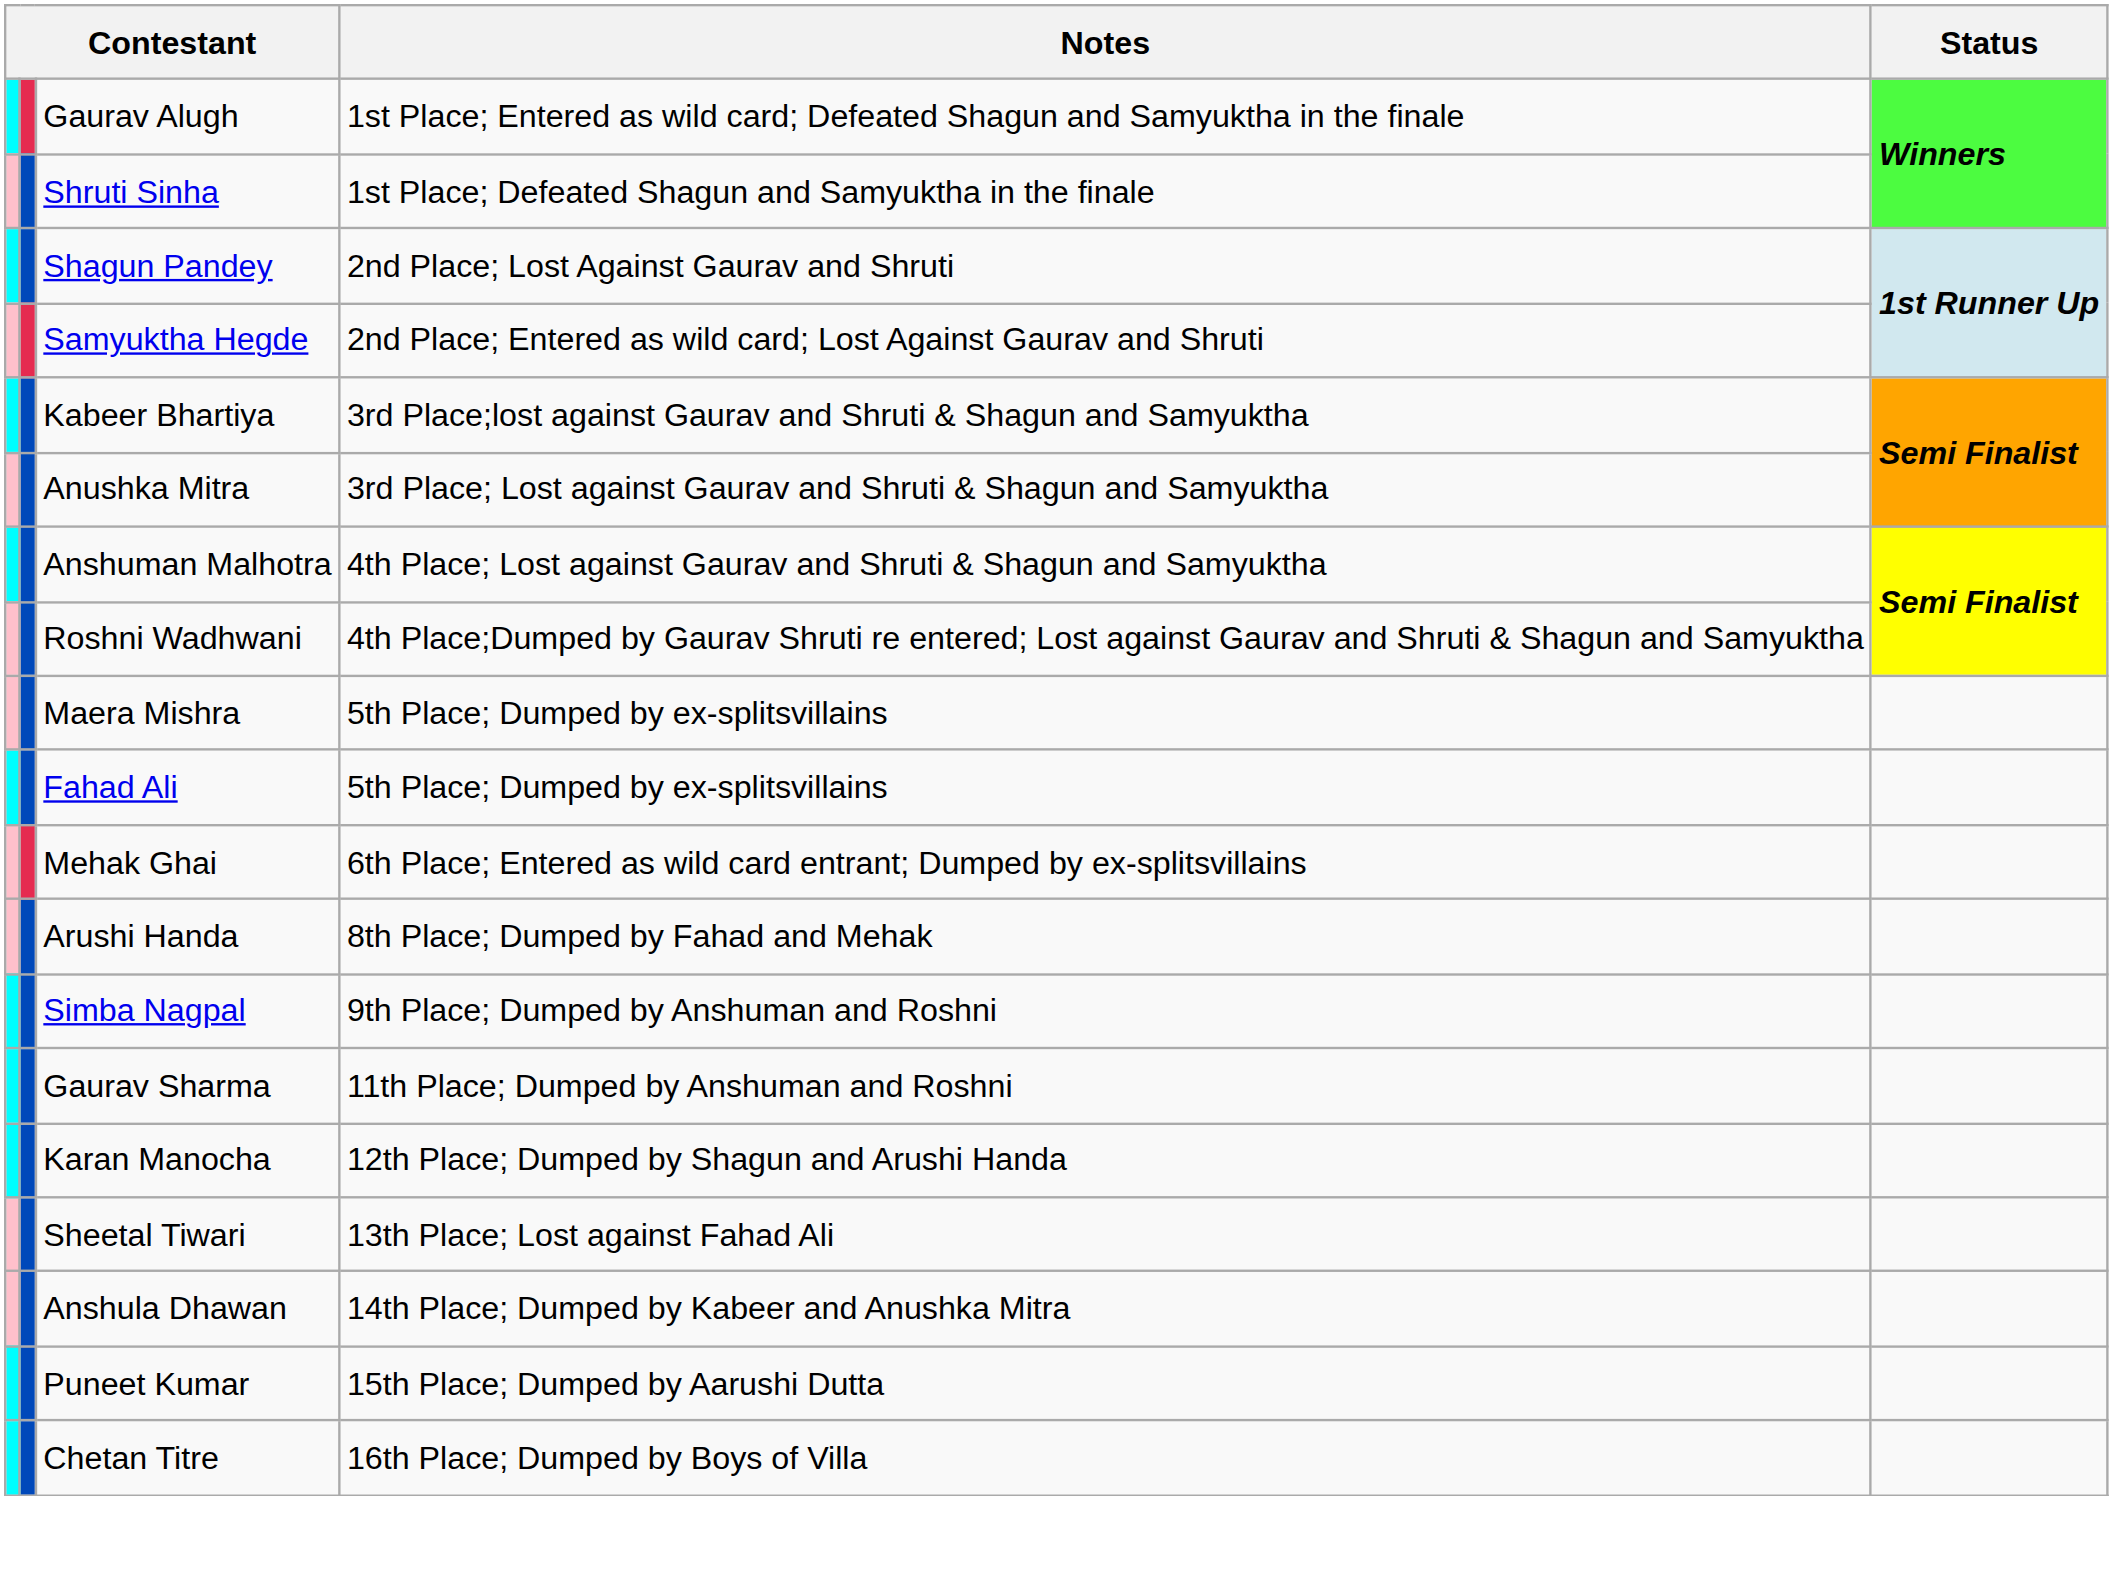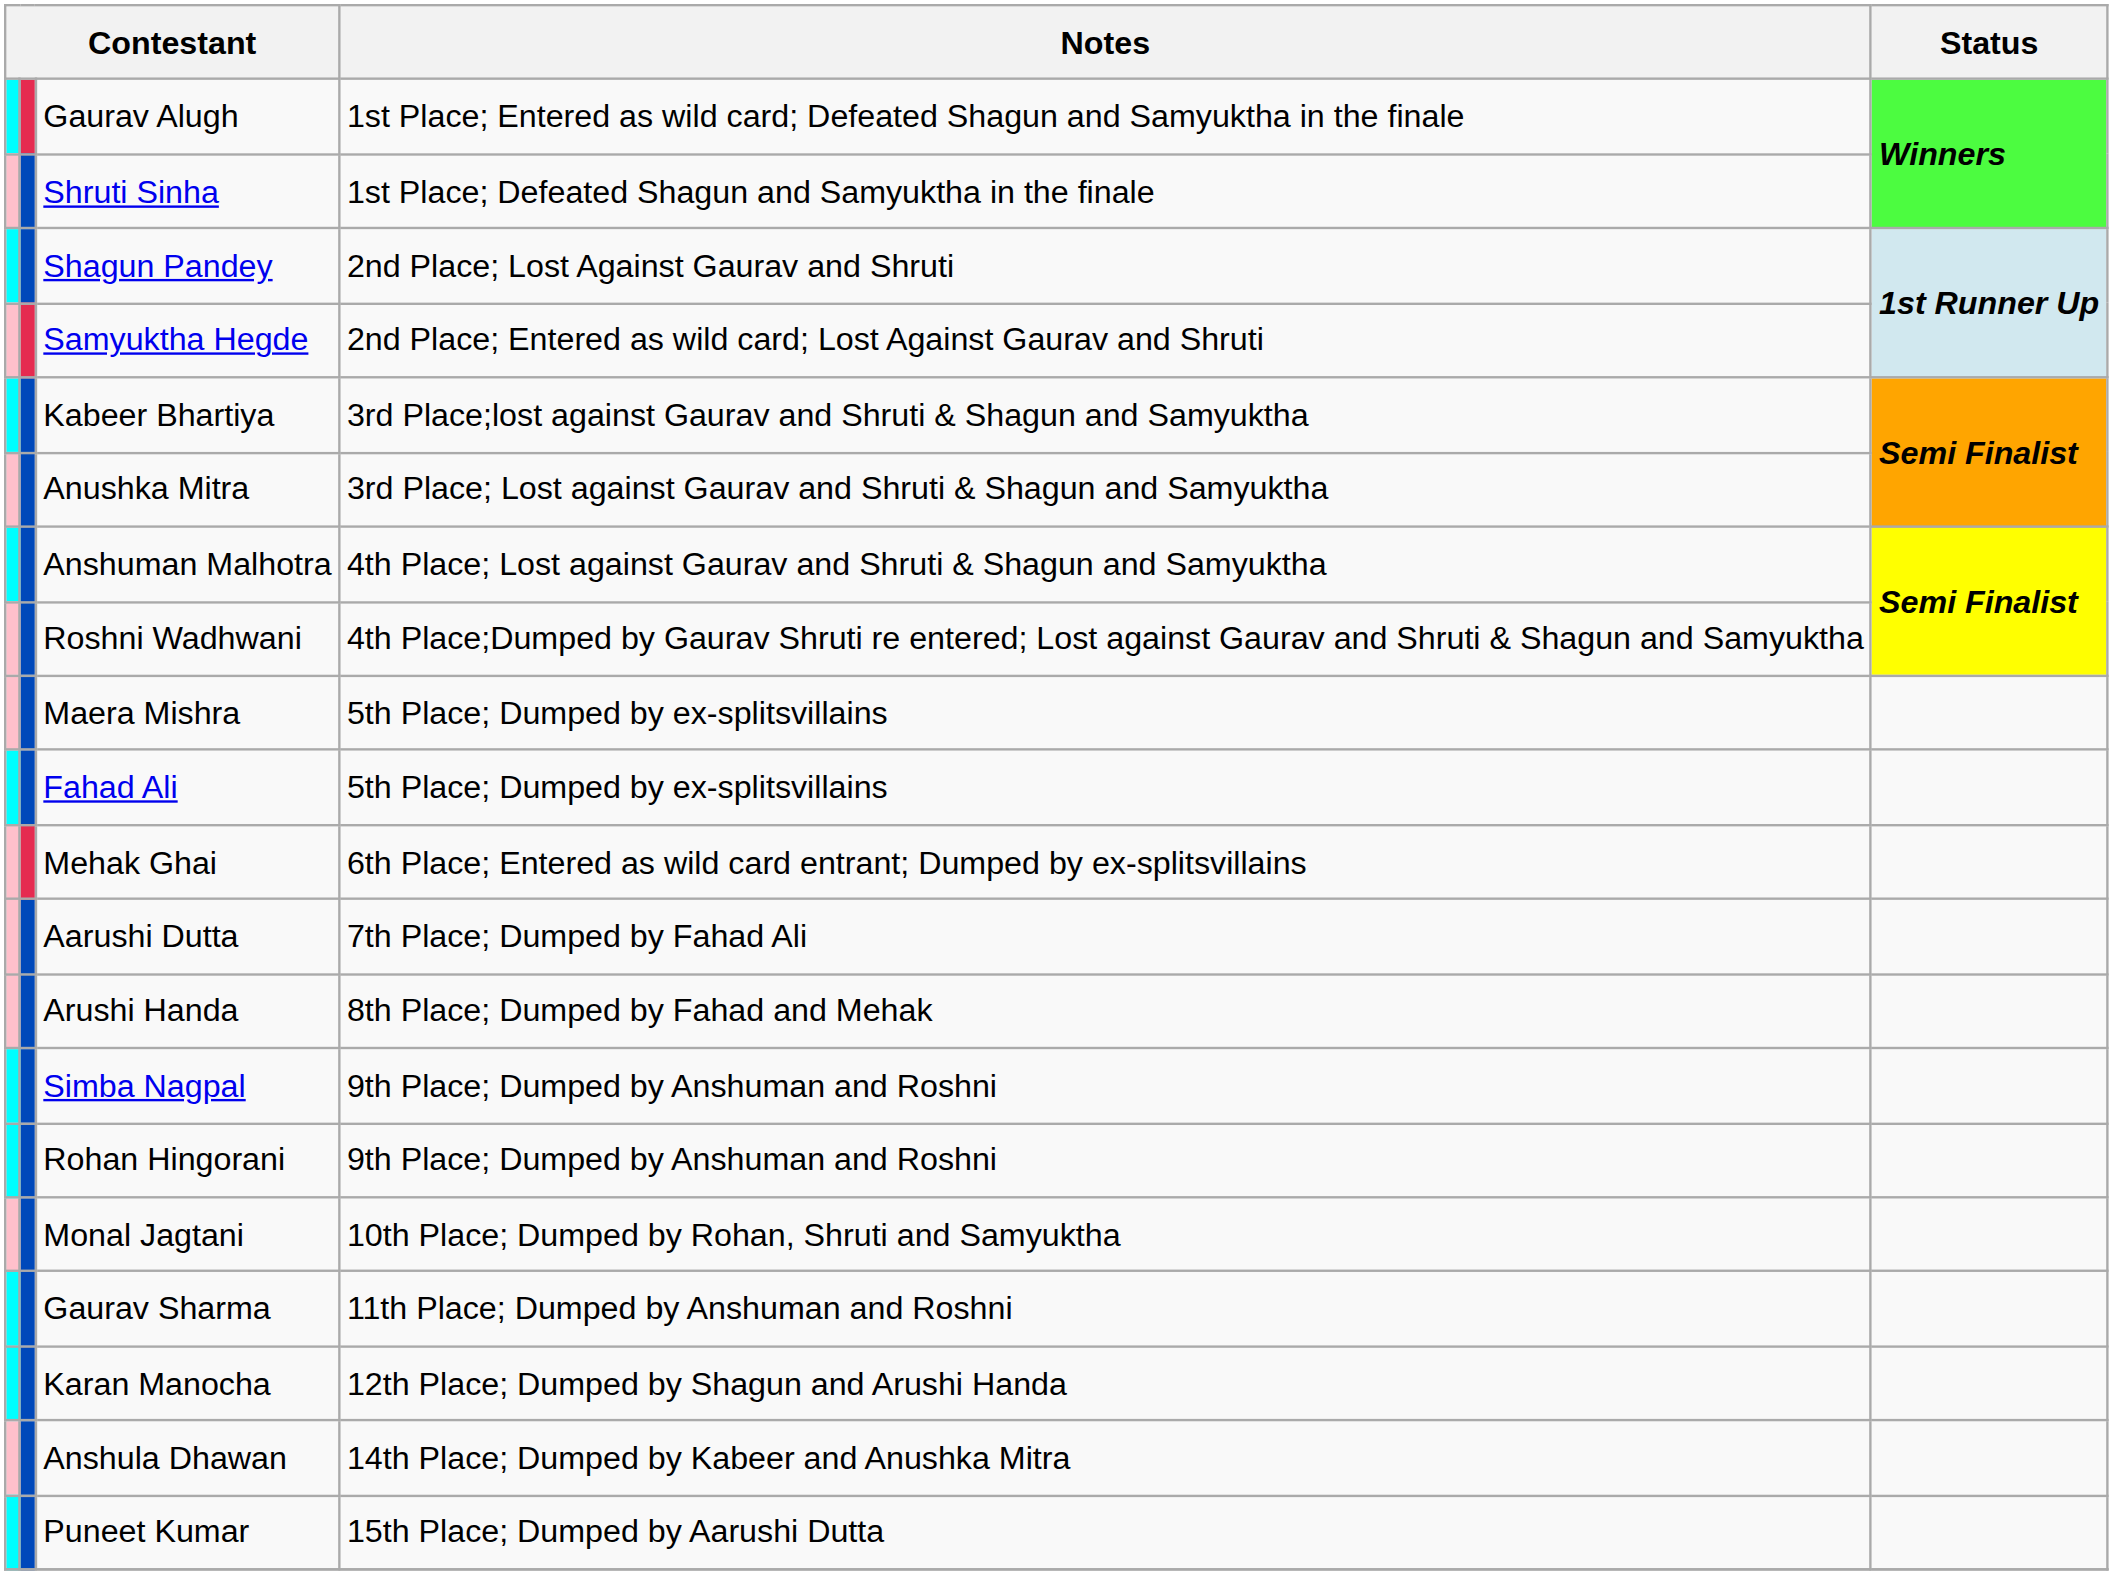+ row: Aarushi Dutta | 7th Place; Dumped by Fahad Ali
+ row: Rohan Hingorani | 9th Place; Dumped by Anshuman and Roshni
+ row: Monal Jagtani | 10th Place; Dumped by Rohan, Shruti and Samyuktha
- row: Sheetal Tiwari | 13th Place; Lost against Fahad Ali
- row: Chetan Titre | 16th Place; Dumped by Boys of Villa
